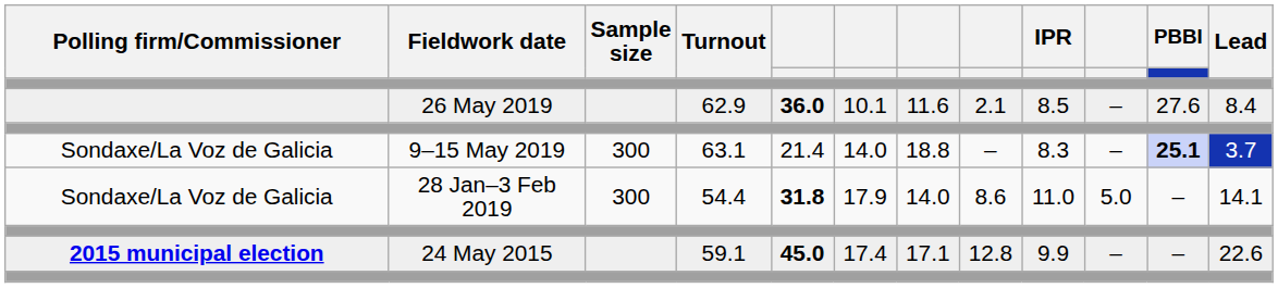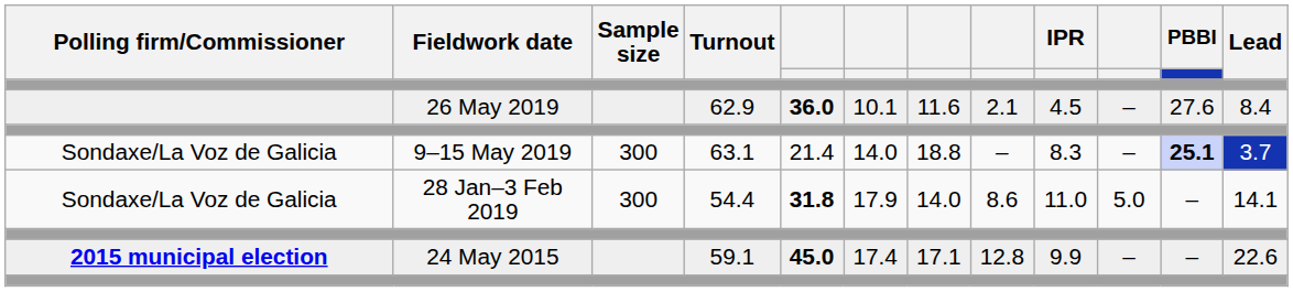26 May 2019 | IPR: 8.5 -> 4.5
